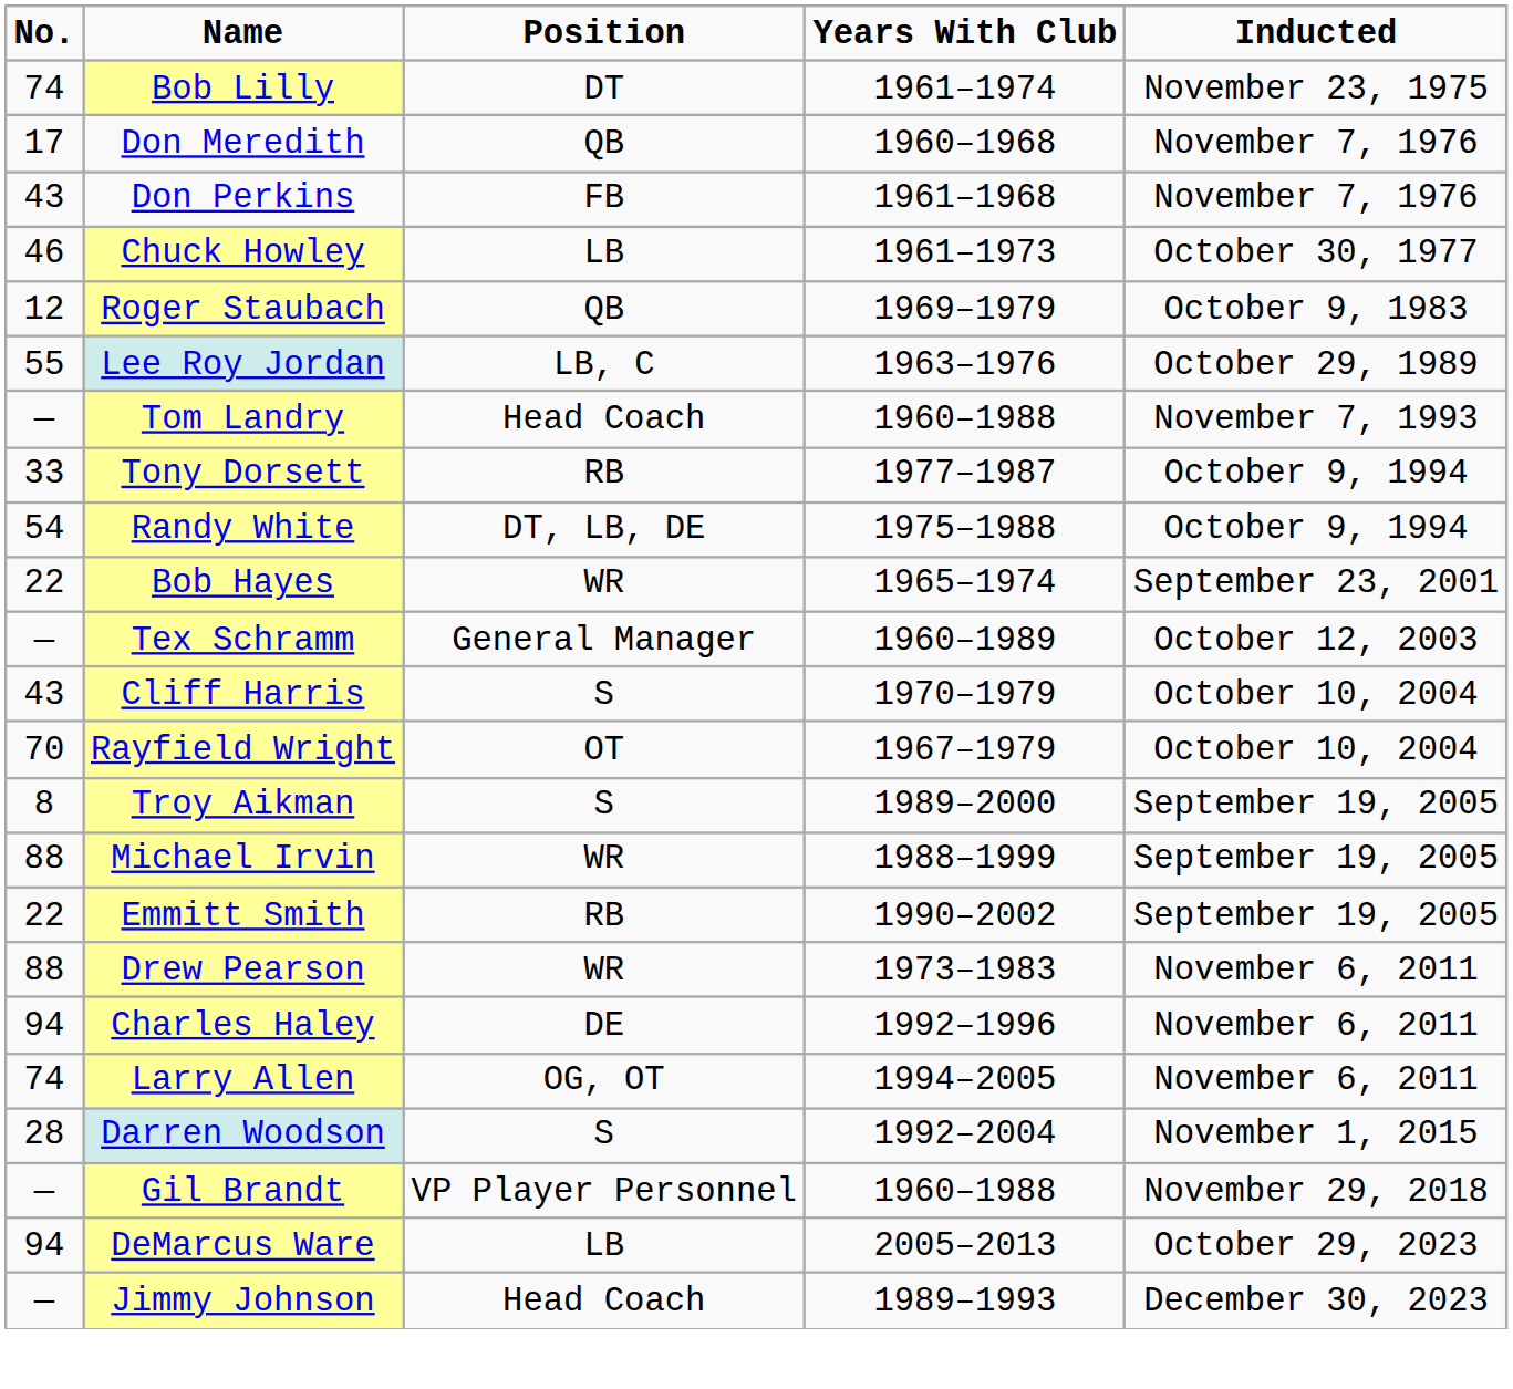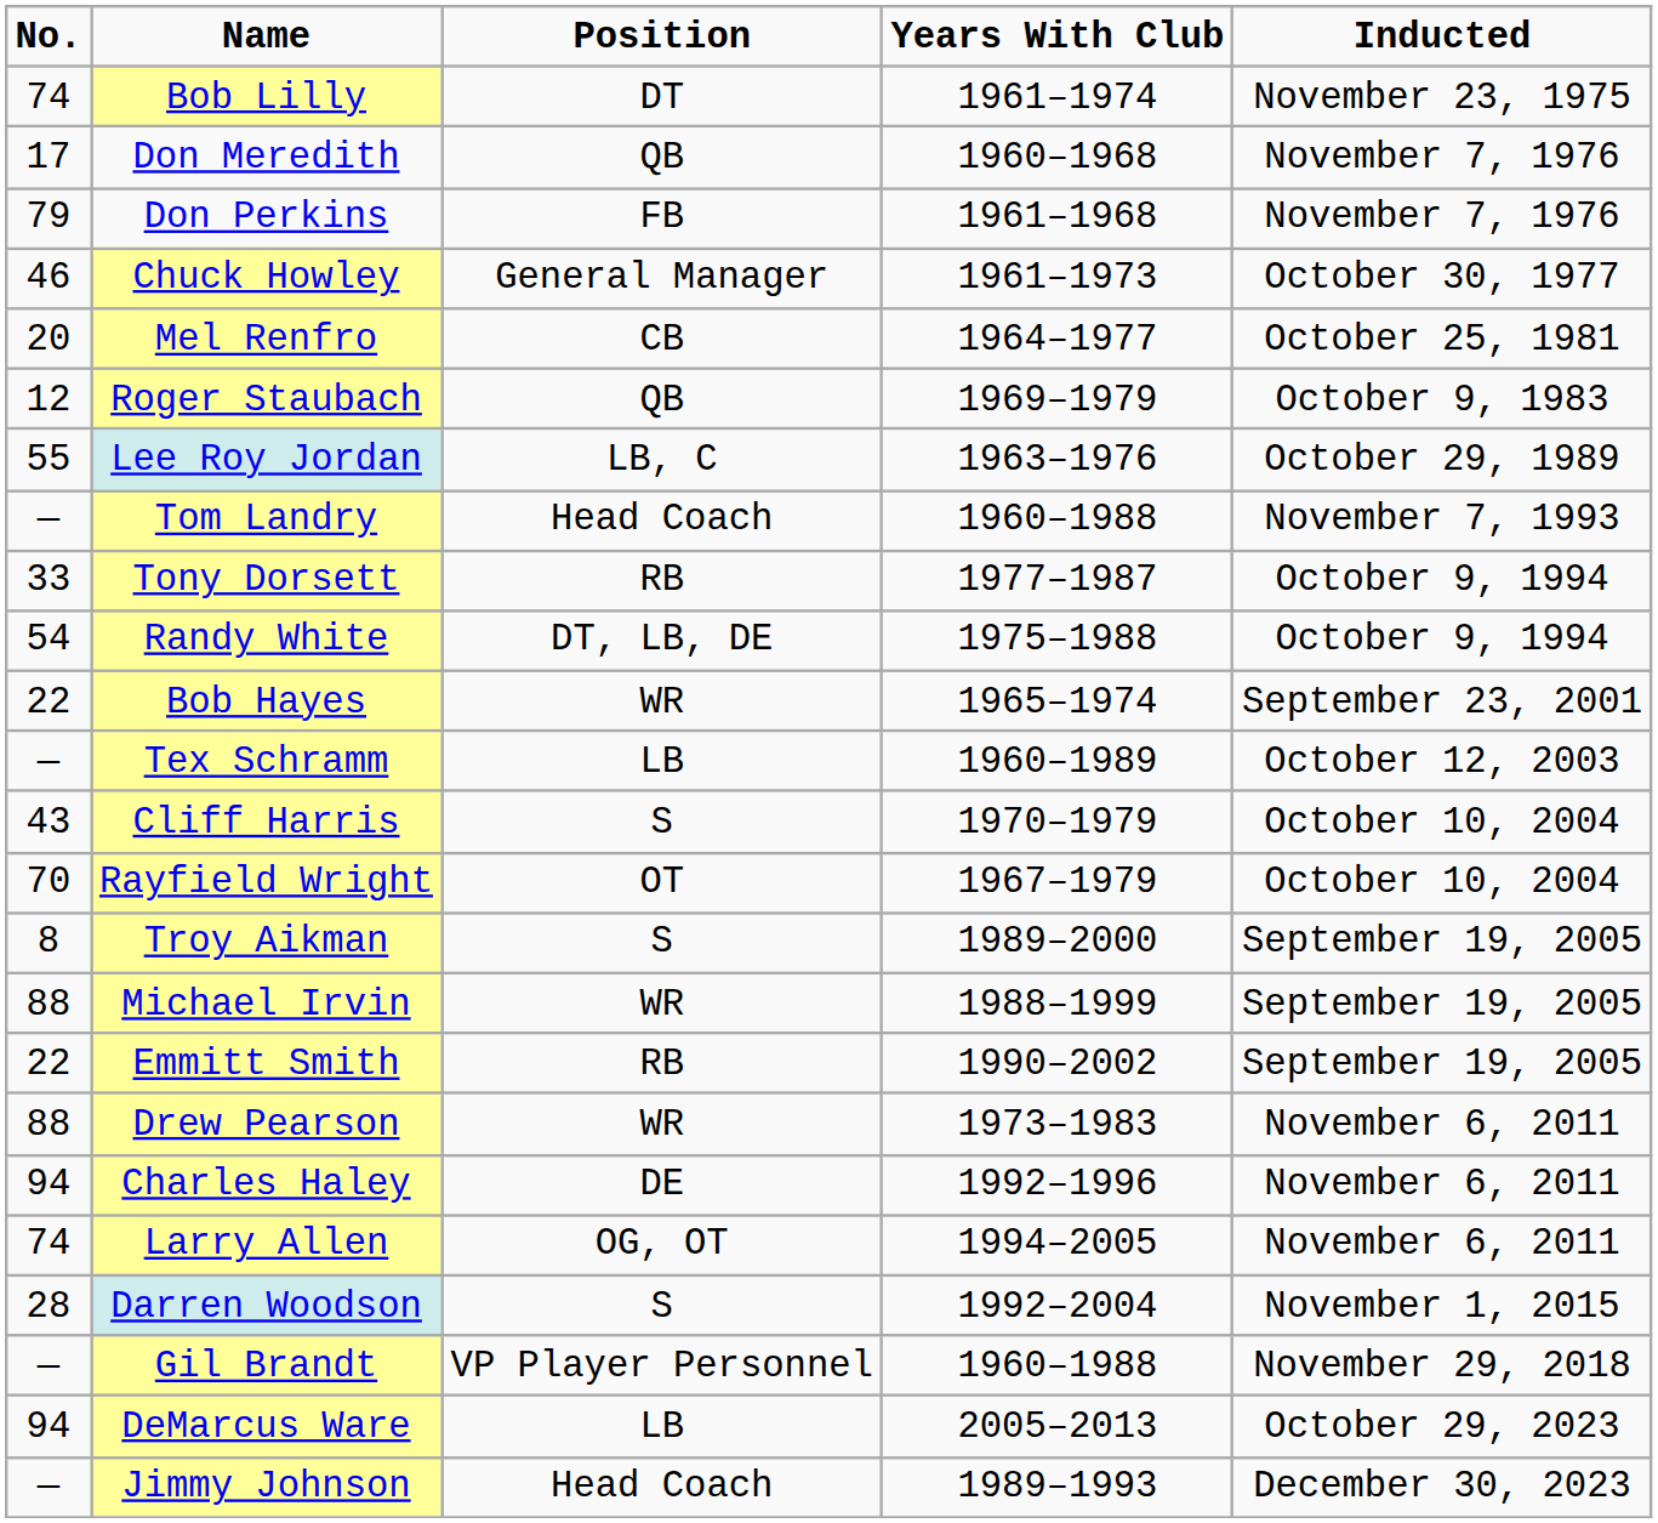Don Perkins | No.: 43 -> 79
Chuck Howley | Position: LB -> General Manager
+ row: 20 | Mel Renfro | CB | 1964–1977 | October 25, 1981
Tex Schramm | Position: General Manager -> LB
